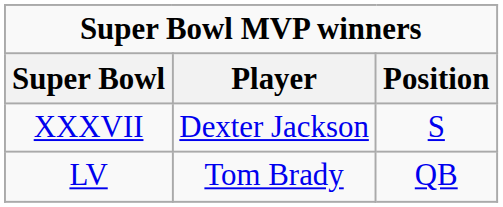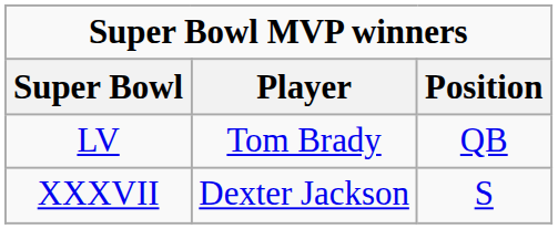rows swapped: XXXVII <-> LV
